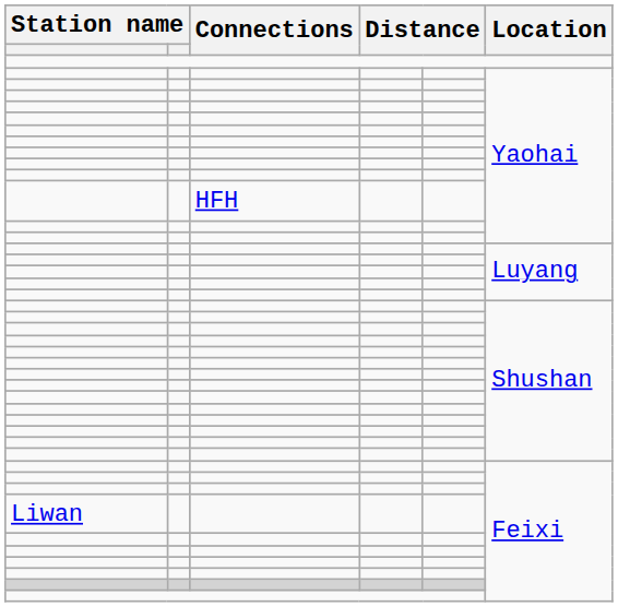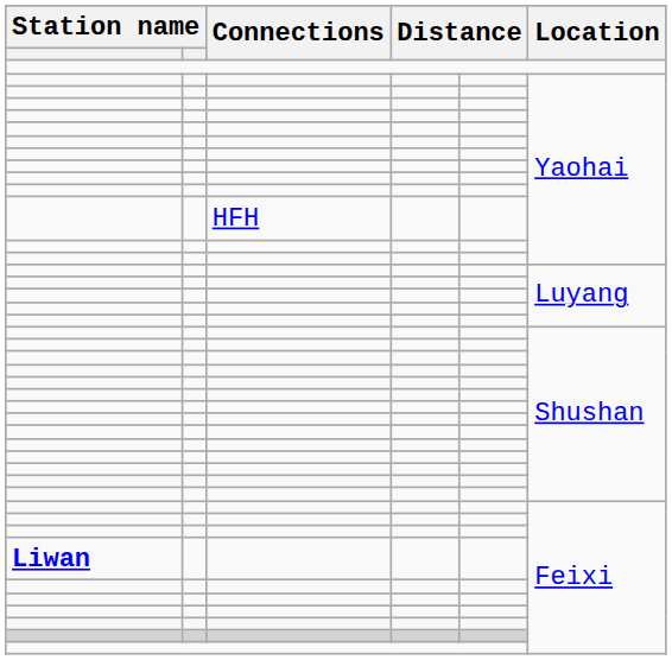Liwan | column 1: normal -> bold
